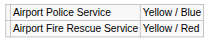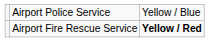Airport Fire Rescue Service | column 3: normal -> bold
